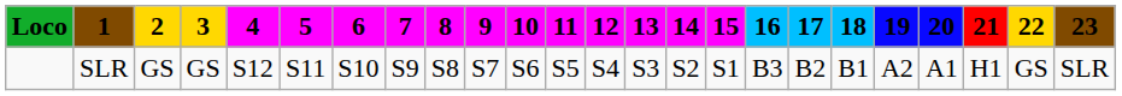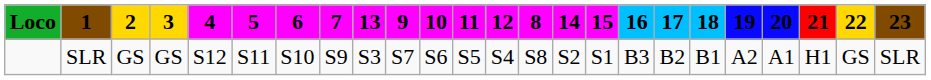columns swapped: 8 <-> 13
